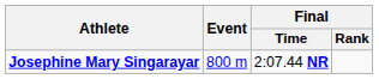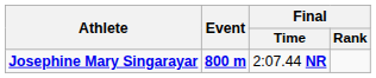Josephine Mary Singarayar | Event: normal -> bold
